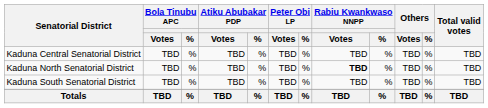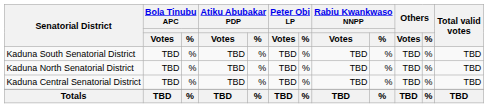rows swapped: Kaduna Central Senatorial District <-> Kaduna South Senatorial District
Kaduna North Senatorial District | Rabiu Kwankwaso NNPP / Votes: bold -> normal
